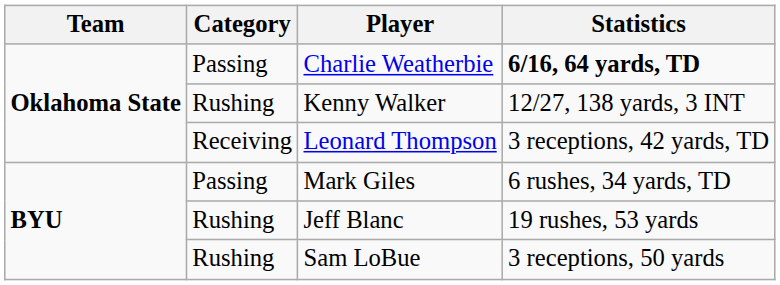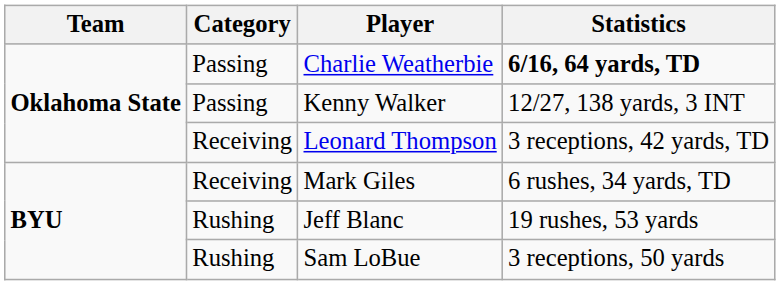Kenny Walker | Category: Rushing -> Passing
Mark Giles | Category: Passing -> Receiving
